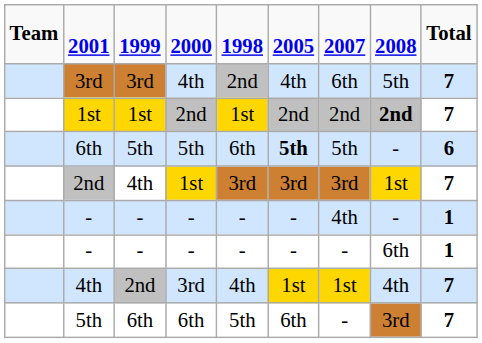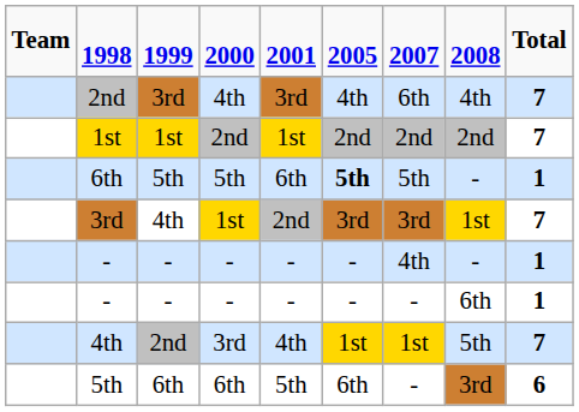columns swapped: 1998 <-> 2001
row 2 | 2008: 5th -> 4th
row 3 | 2008: bold -> normal
row 4 | Total: 6 -> 1
row 8 | 2008: 4th -> 5th
row 9 | Total: 7 -> 6
